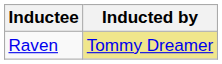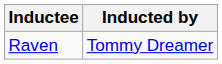Raven | Inducted by: khaki background -> no background
